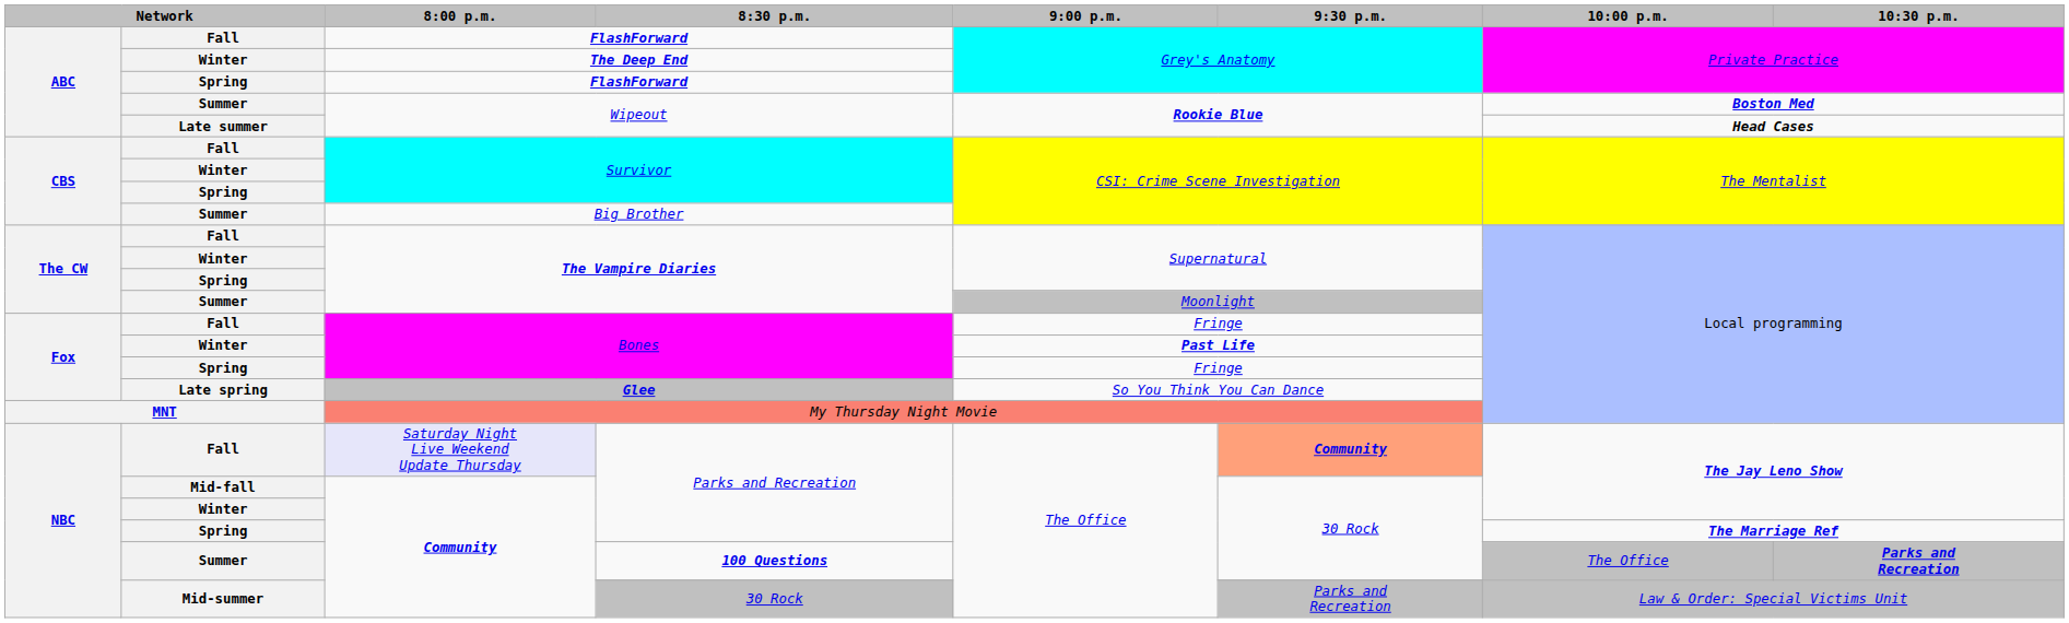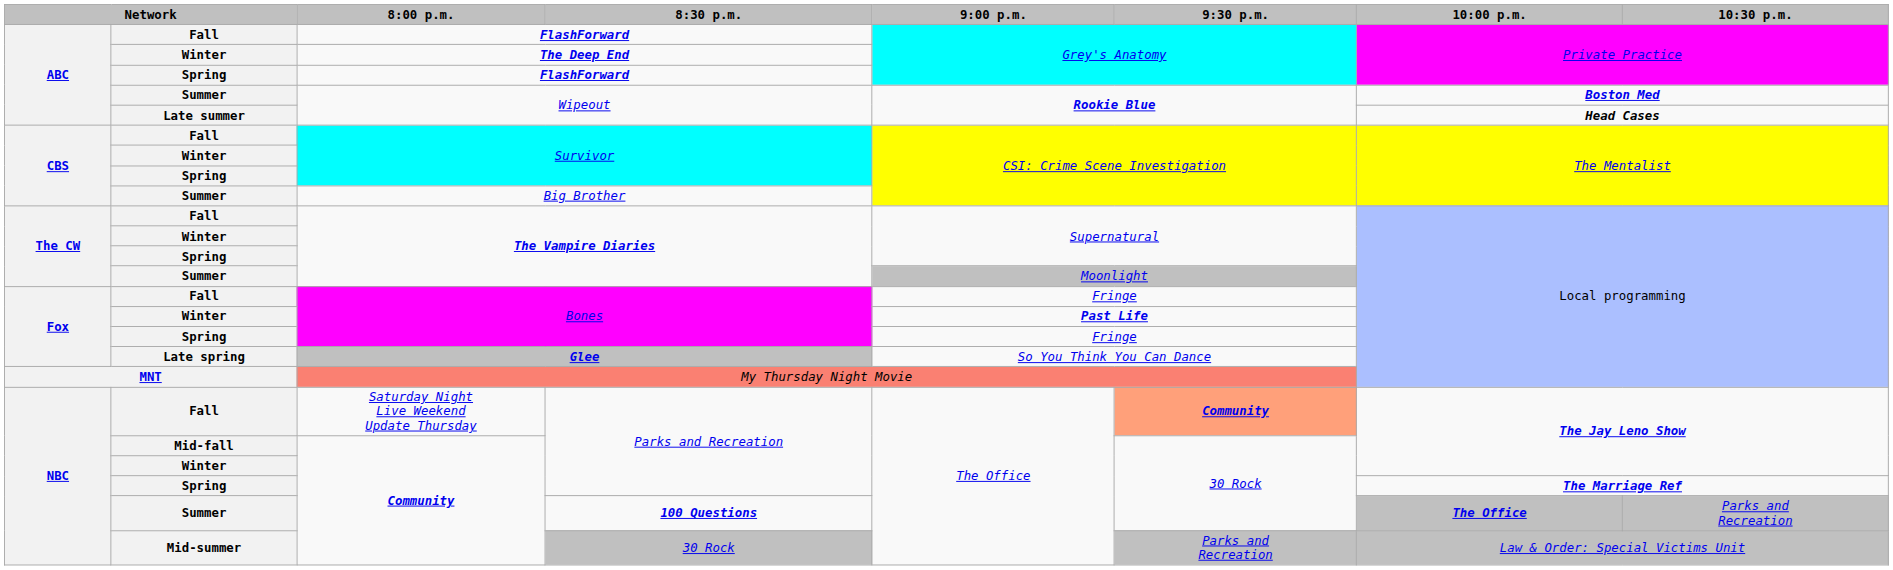Fall / Parks and Recreation | 8:00 p.m.: lavender background -> no background
100 Questions | 10:00 p.m.: normal -> bold
100 Questions | 10:30 p.m.: bold -> normal
